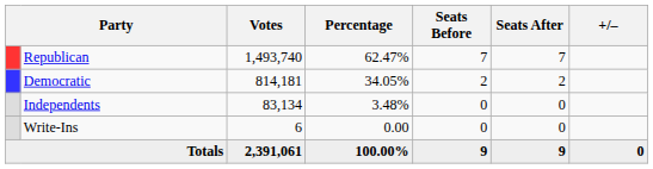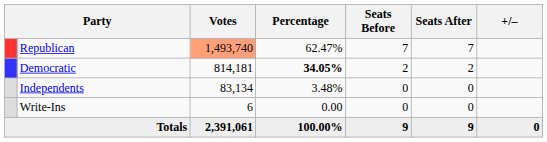Republican | Votes: no background -> lightsalmon background
Democratic | Percentage: normal -> bold
